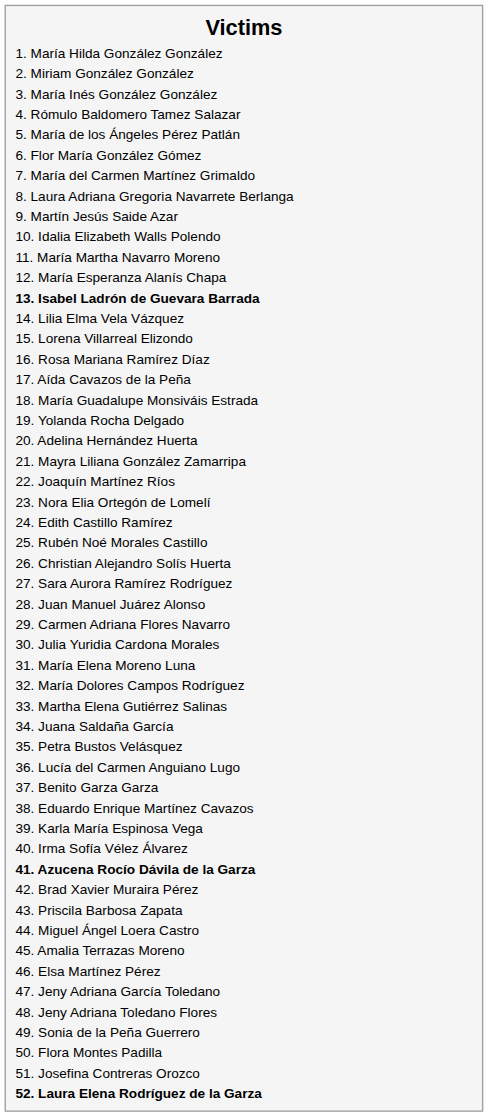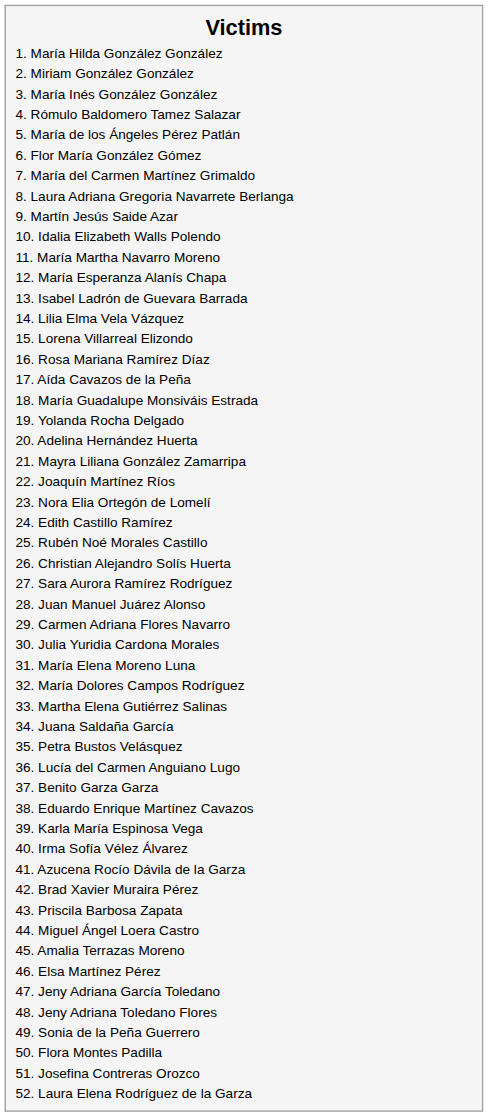row 14 | column 1: bold -> normal
row 42 | column 1: bold -> normal
row 53 | column 1: bold -> normal
